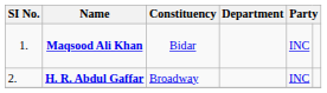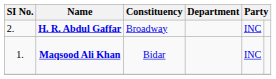rows swapped: Maqsood Ali Khan <-> H. R. Abdul Gaffar
